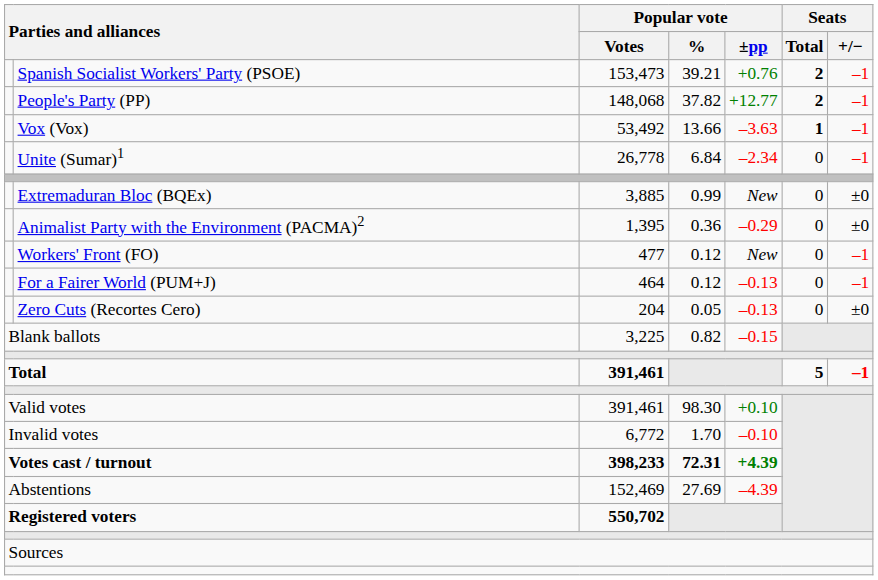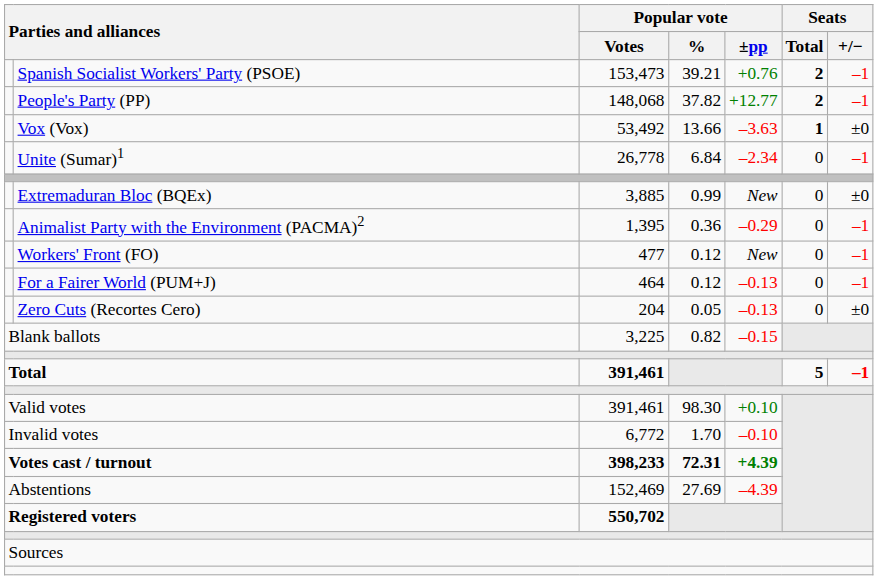Vox (Vox) | Seats / +/−: –1 -> ±0
Animalist Party with the Environment (PACMA)2 | Seats / +/−: ±0 -> –1
